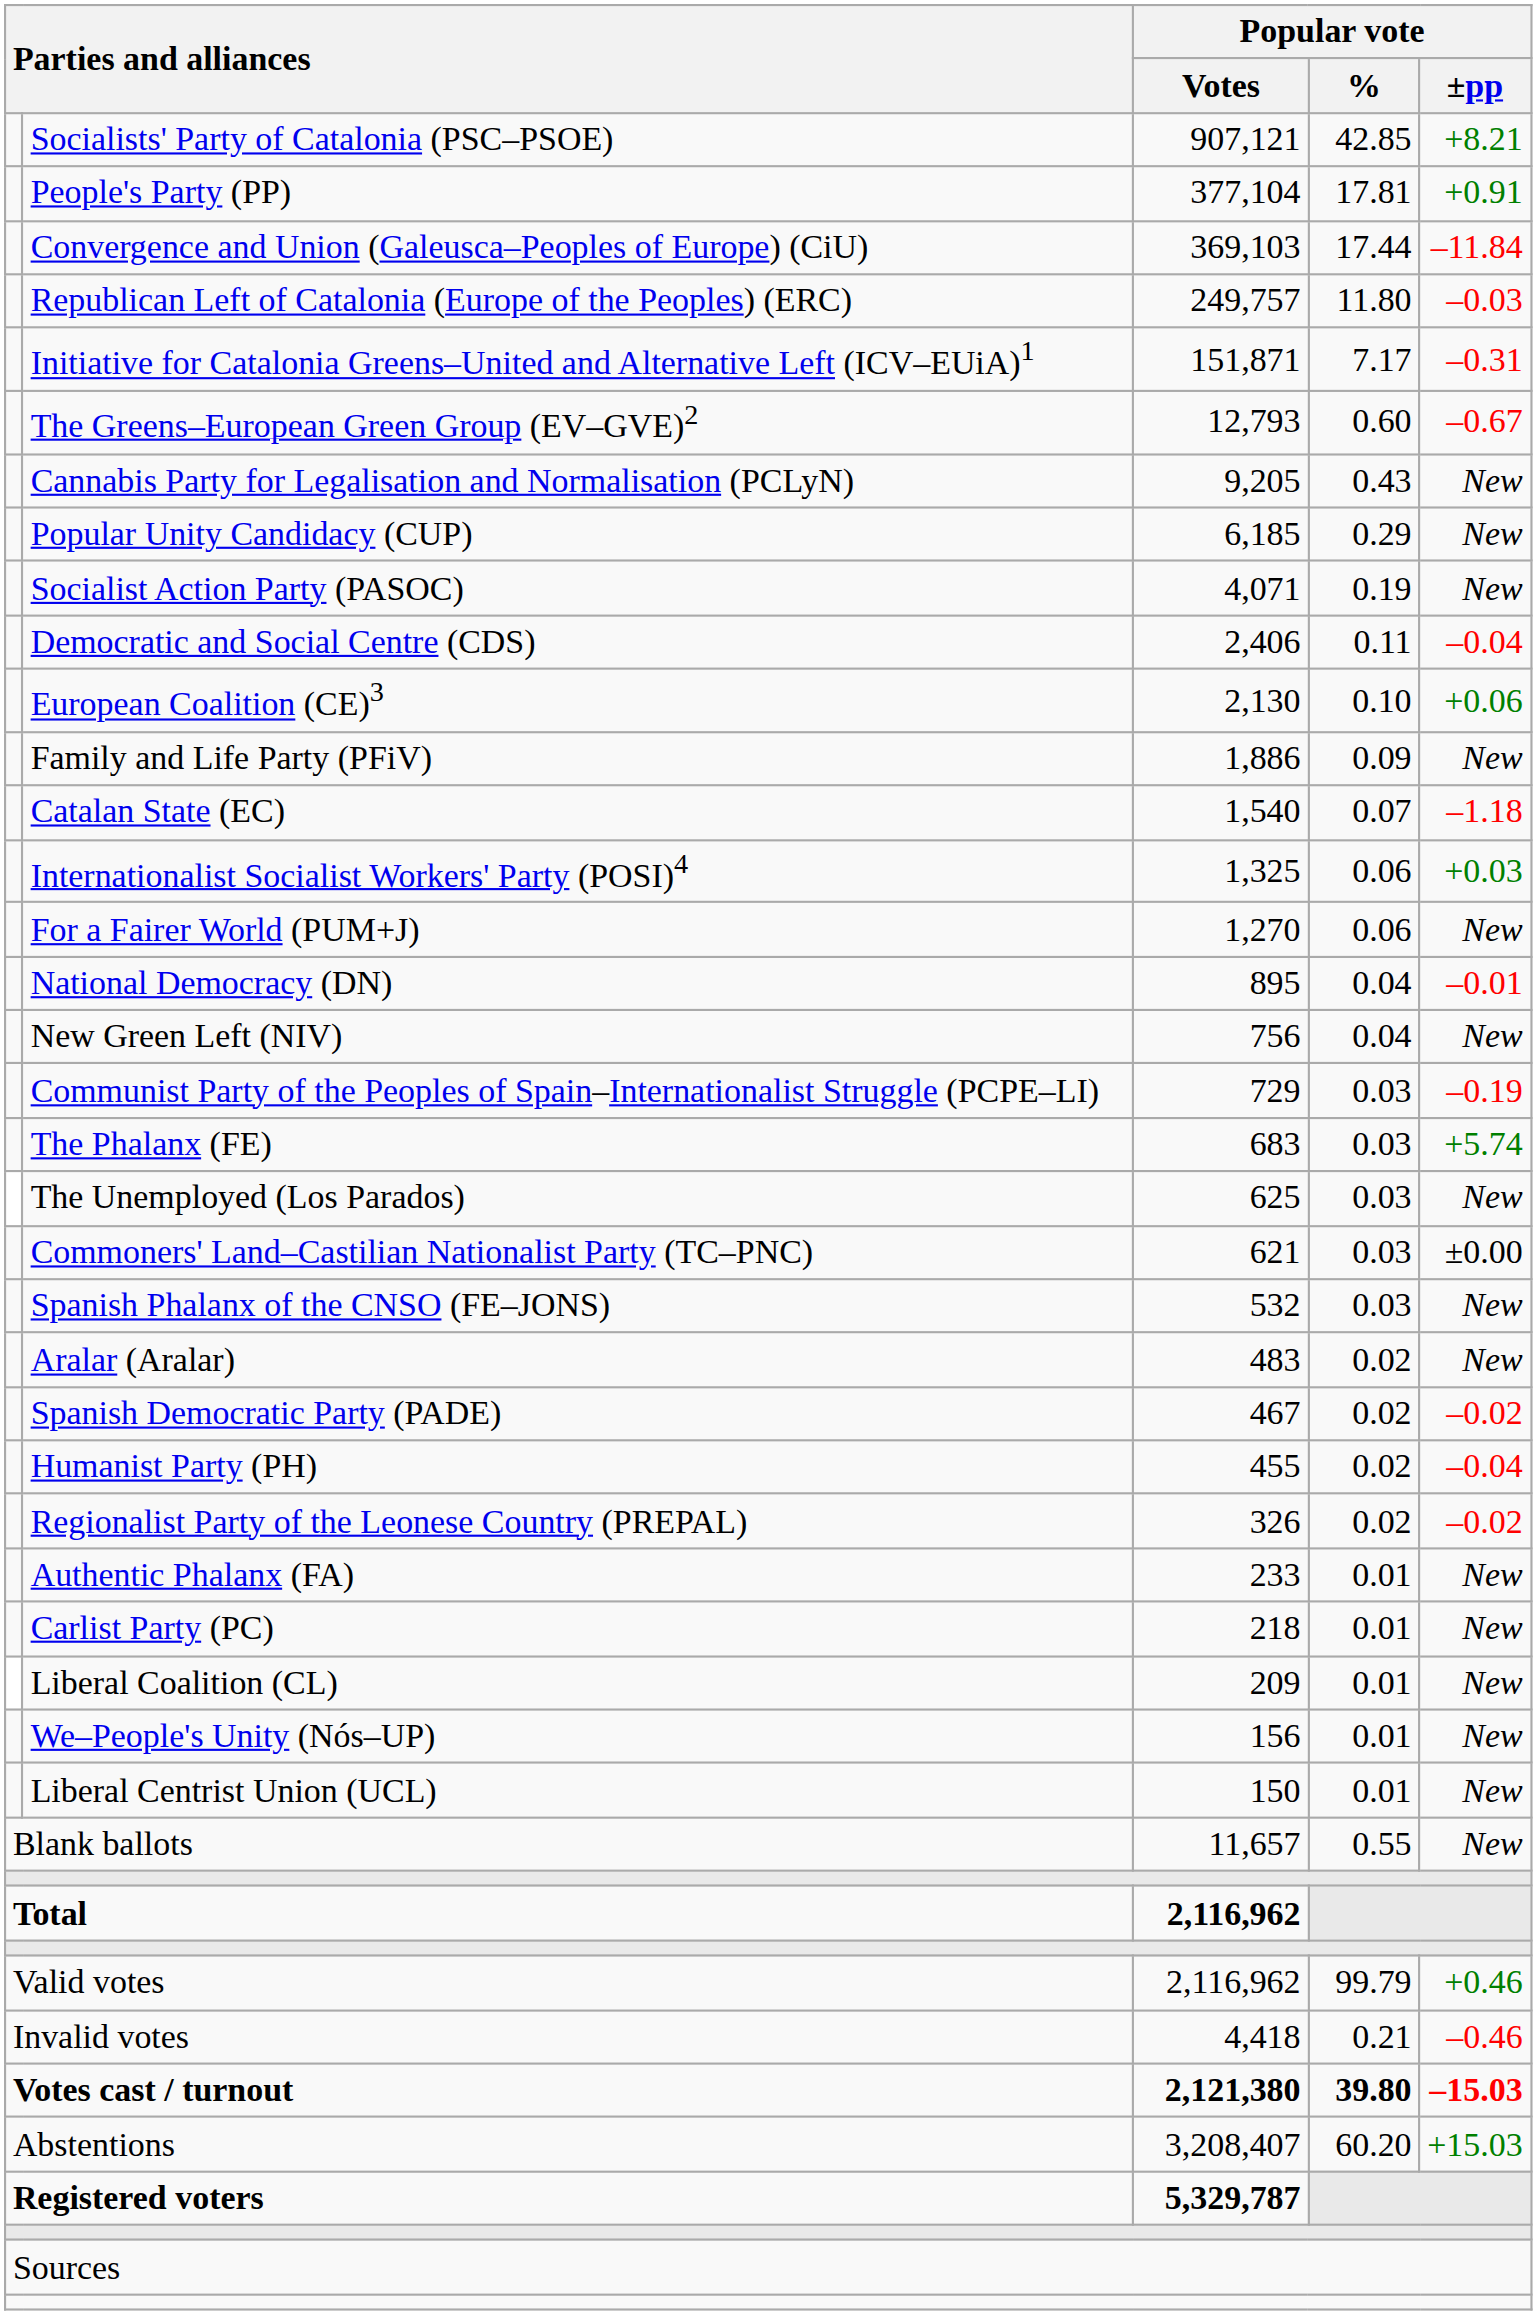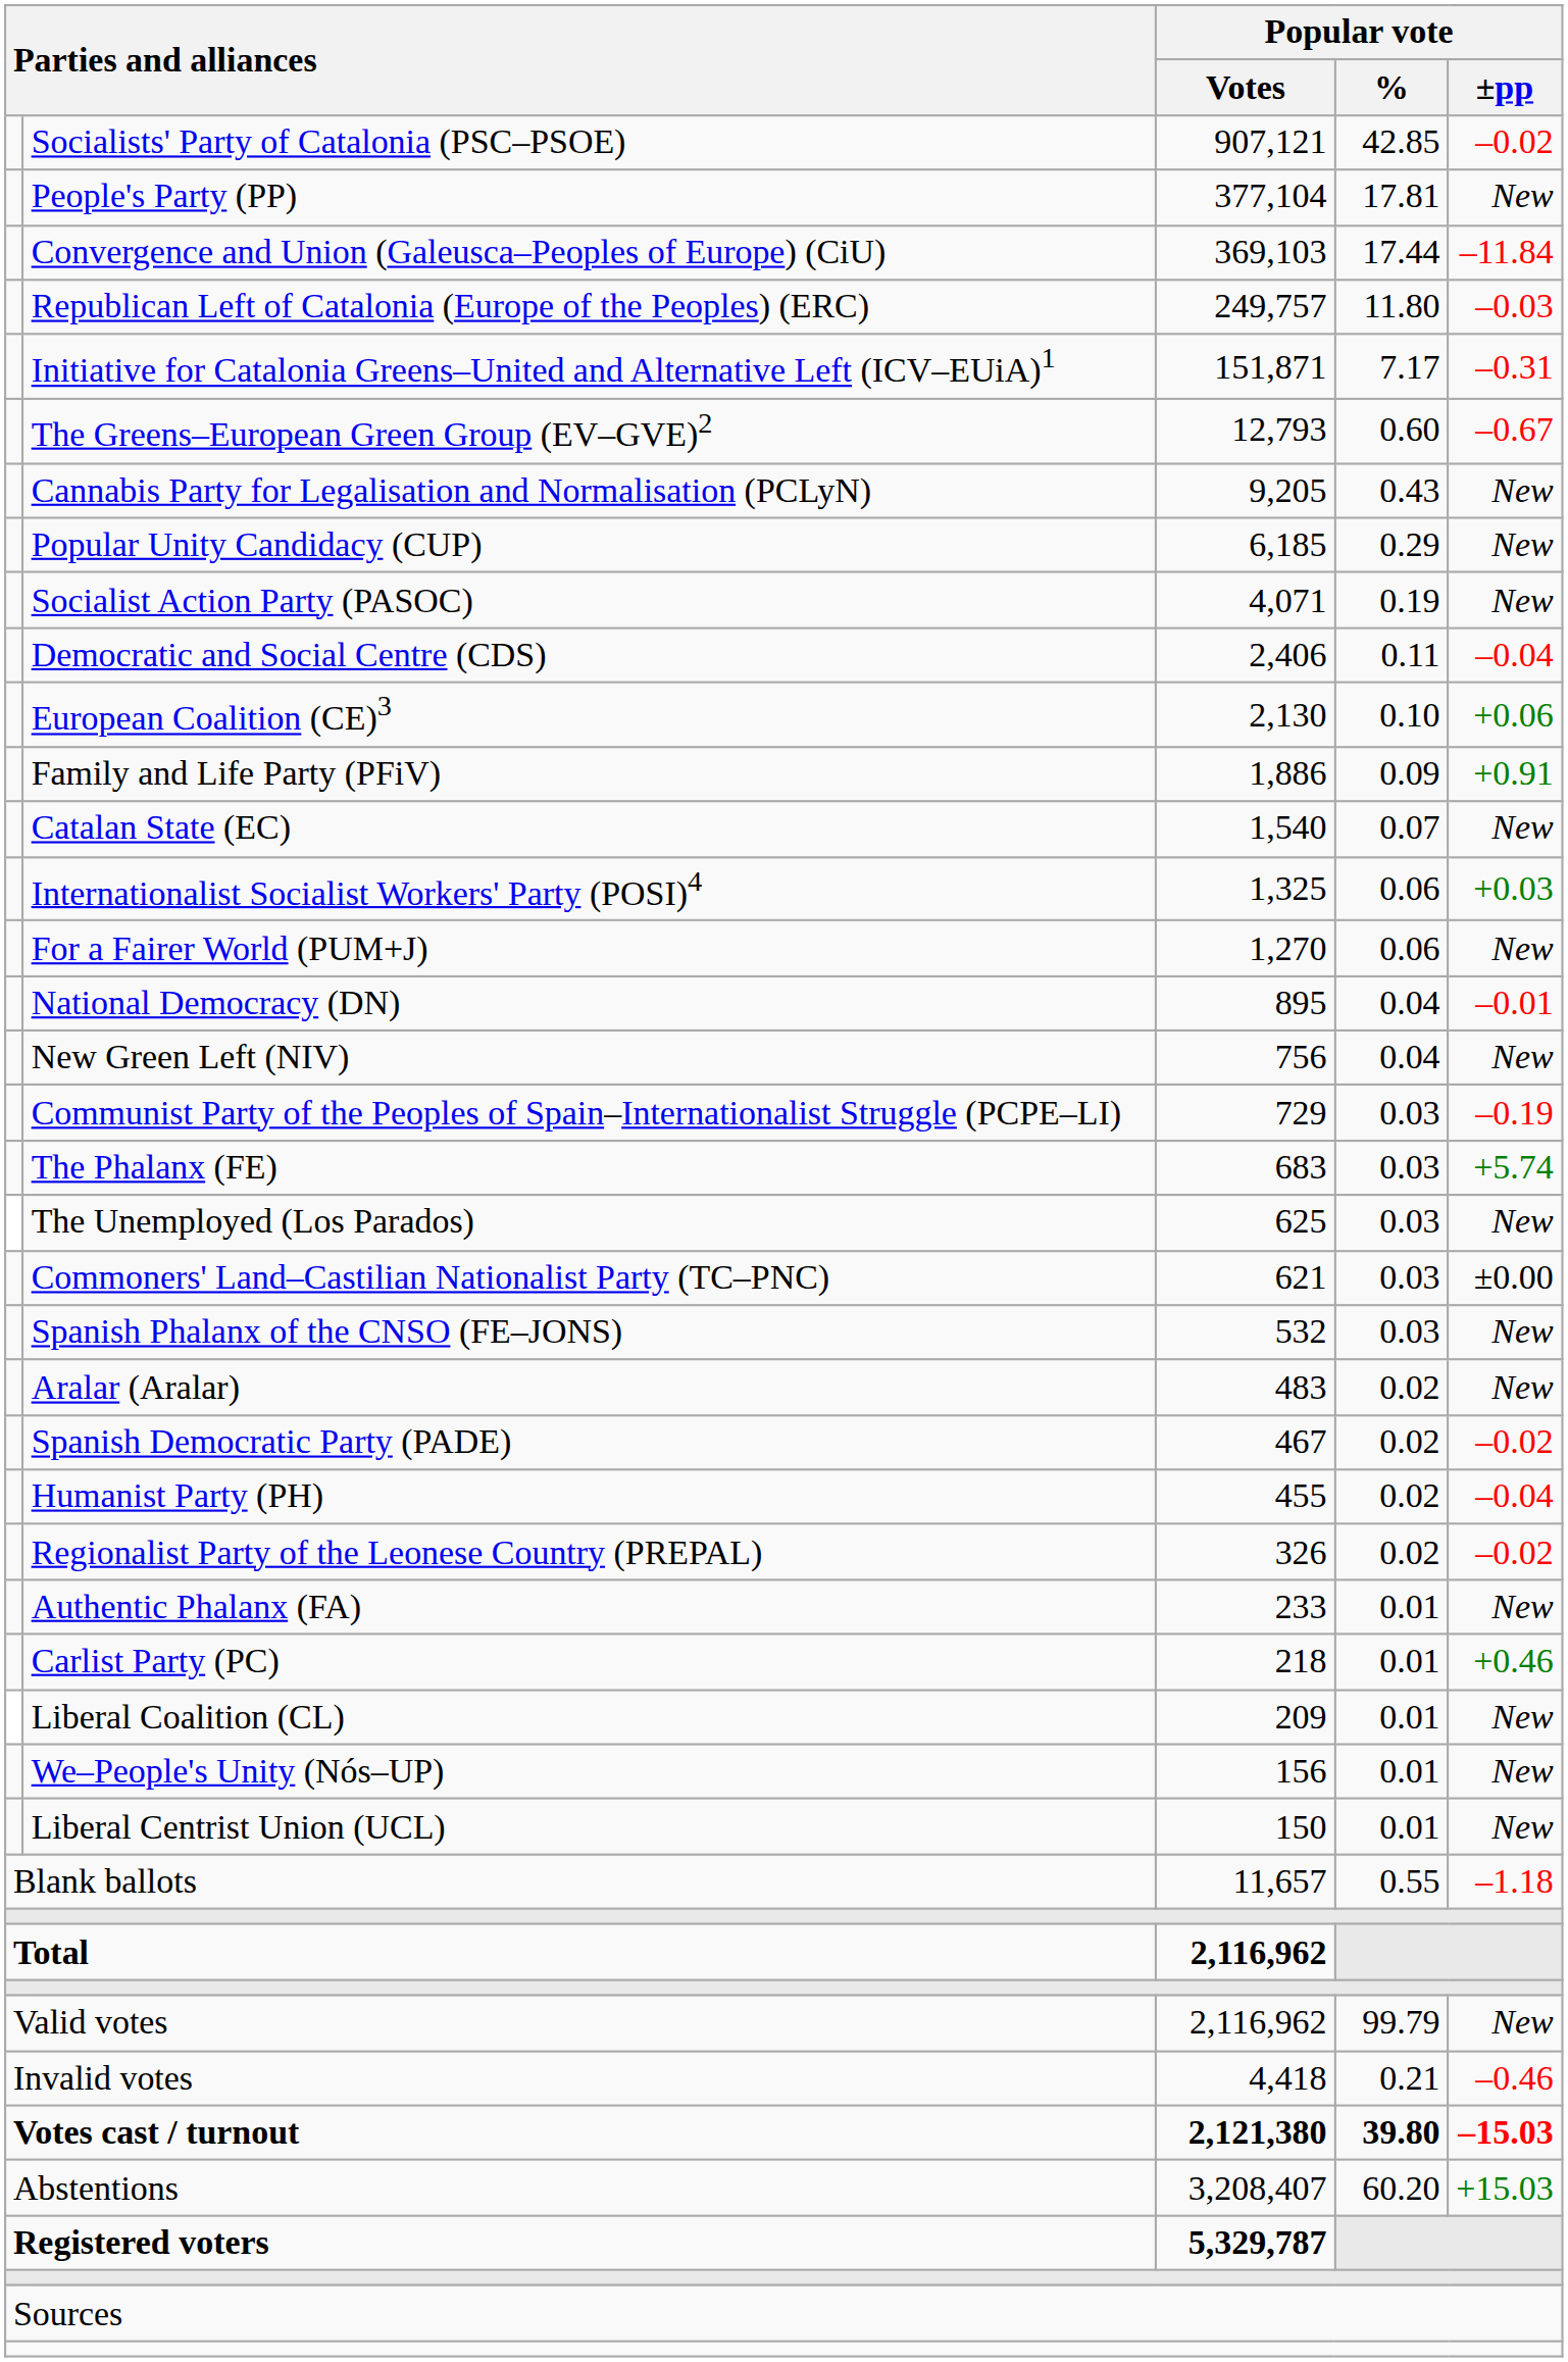Socialists' Party of Catalonia (PSC–PSOE) | Popular vote / ±pp: +8.21 -> –0.02
People's Party (PP) | Popular vote / ±pp: +0.91 -> New
Family and Life Party (PFiV) | Popular vote / ±pp: New -> +0.91
Catalan State (EC) | Popular vote / ±pp: –1.18 -> New
Carlist Party (PC) | Popular vote / ±pp: New -> +0.46
Blank ballots | Popular vote / ±pp: New -> –1.18
Valid votes | Popular vote / ±pp: +0.46 -> New
